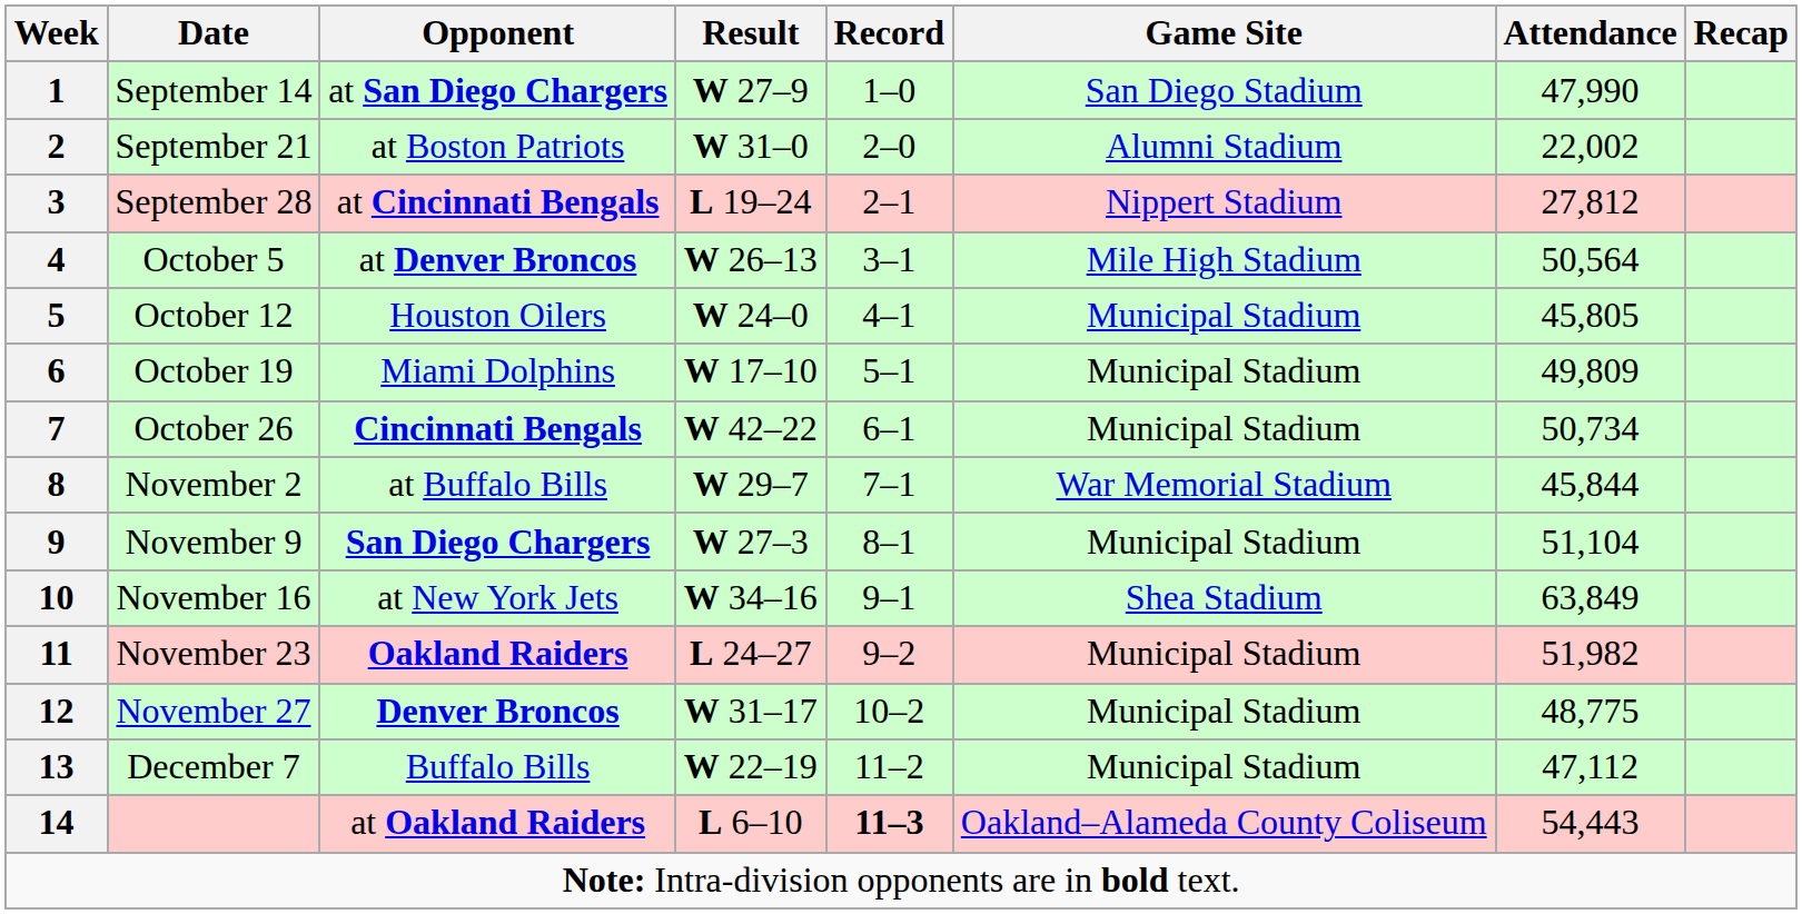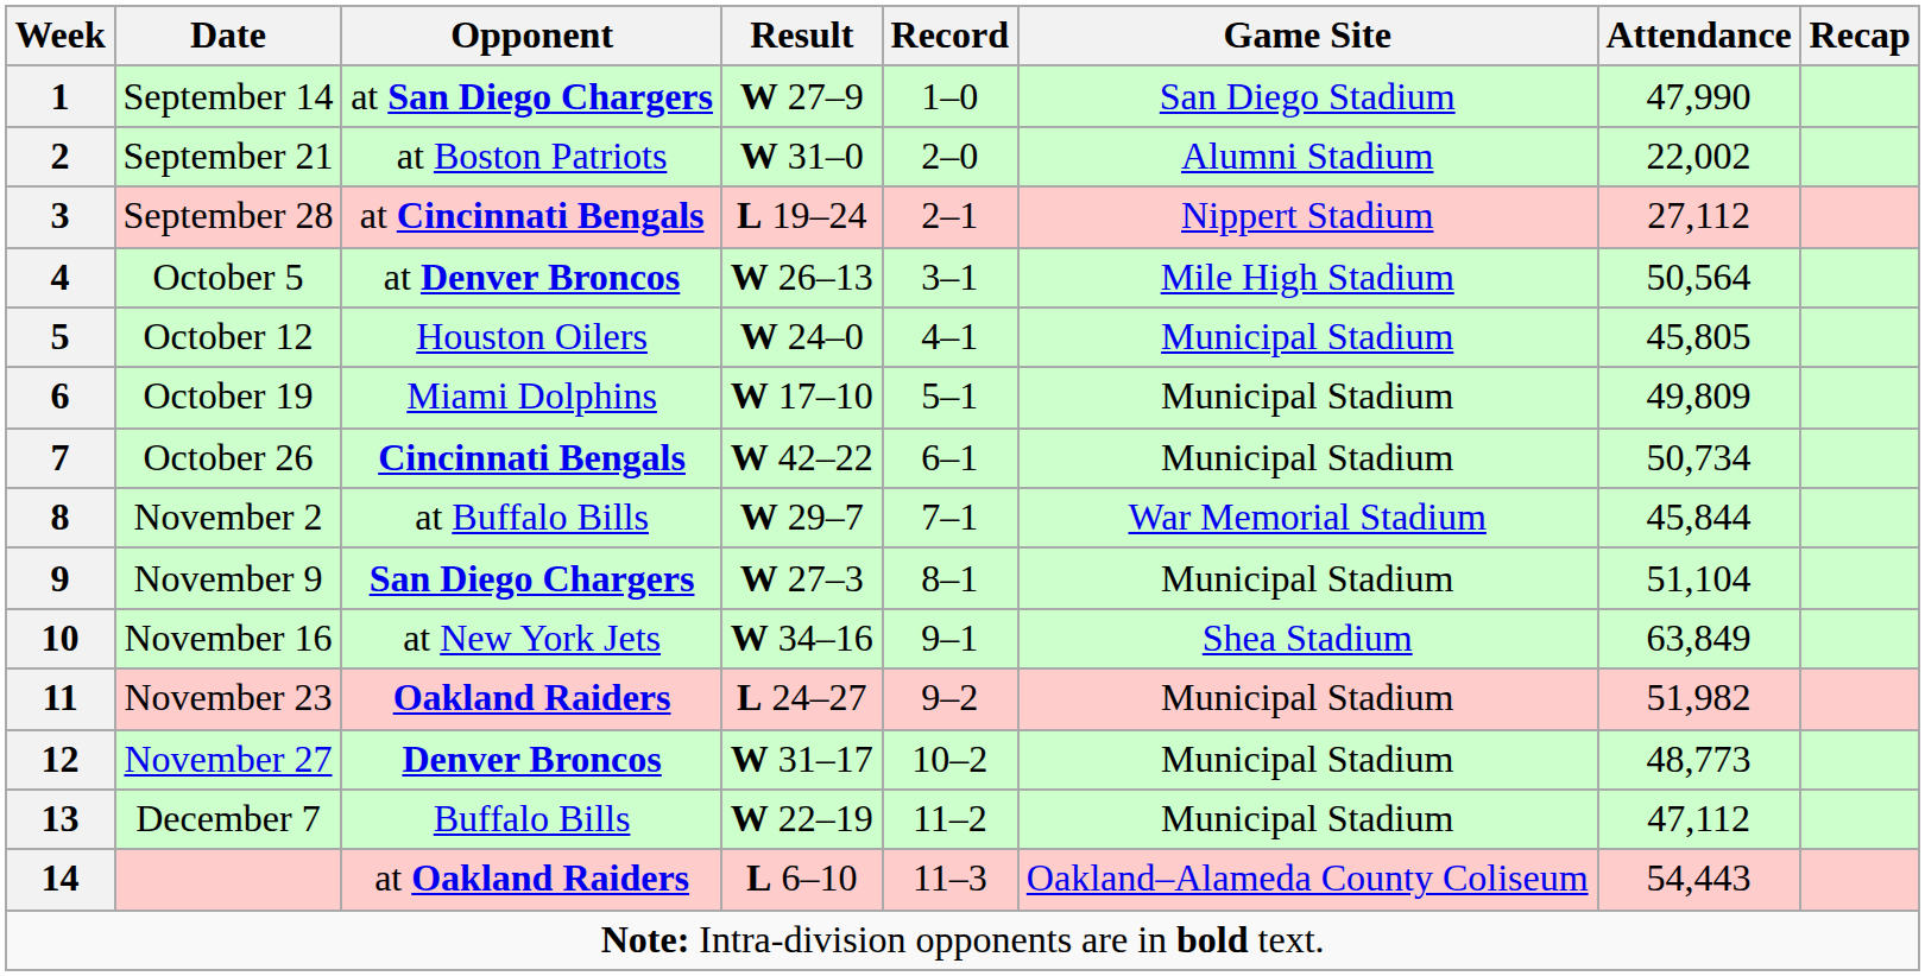3 | Attendance: 27,812 -> 27,112
12 | Attendance: 48,775 -> 48,773
14 | Record: bold -> normal
